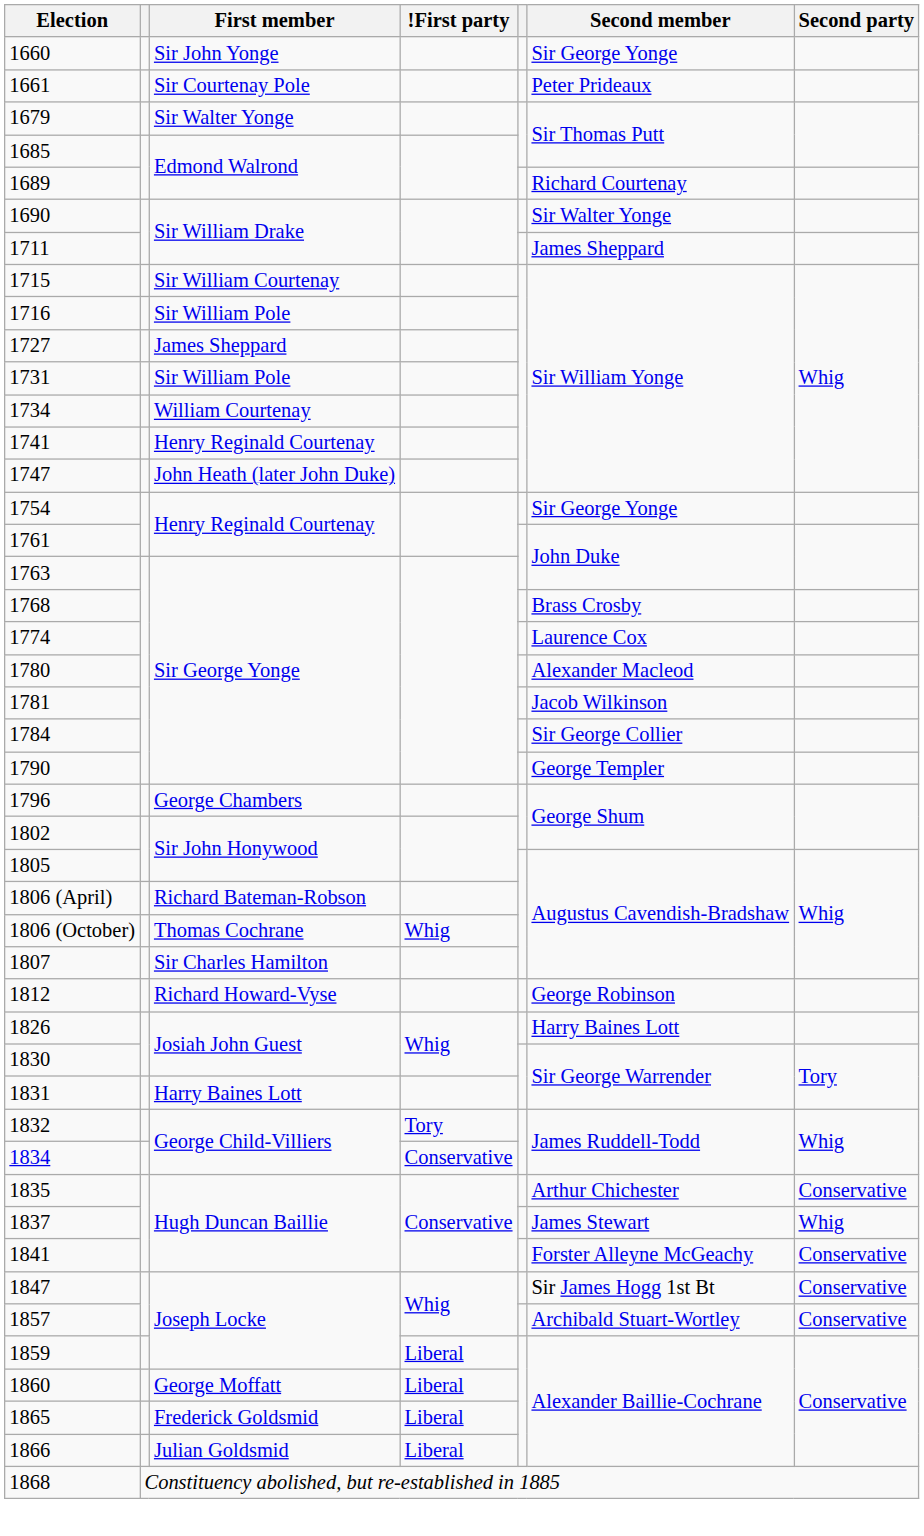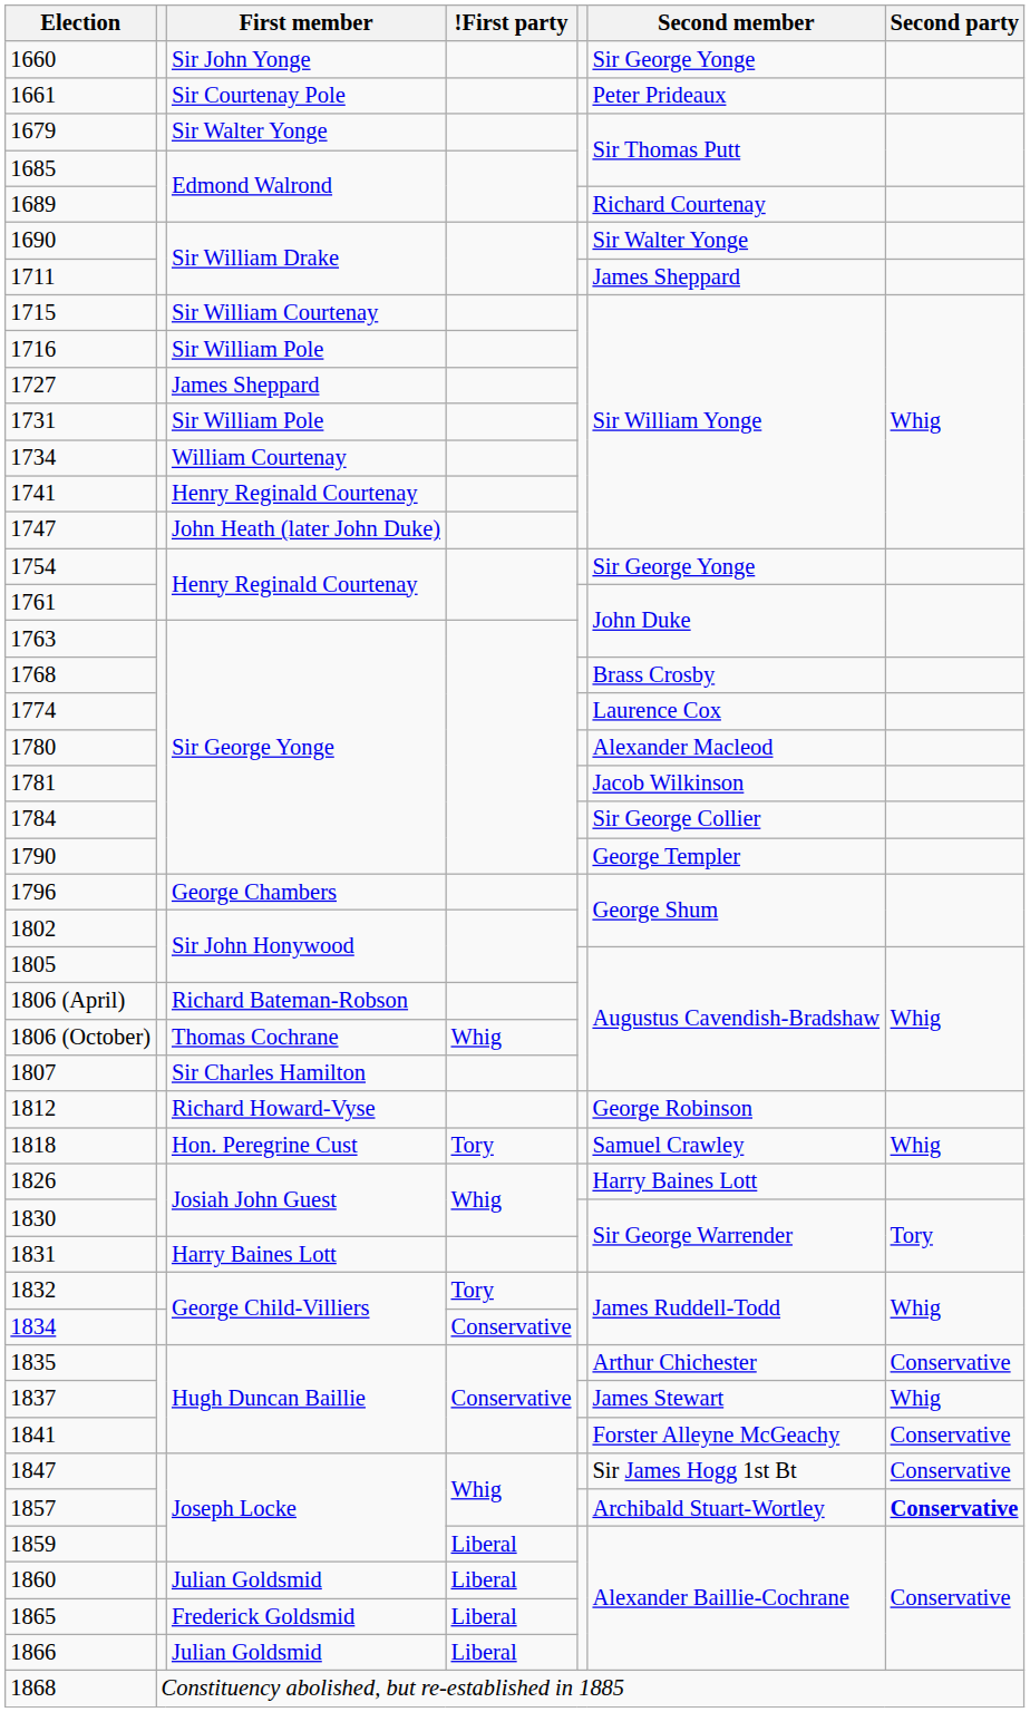+ row: 1818 | Hon. Peregrine Cust | Tory | Samuel Crawley | Whig
1857 | Second party: normal -> bold
1860 | First member: George Moffatt -> Julian Goldsmid
